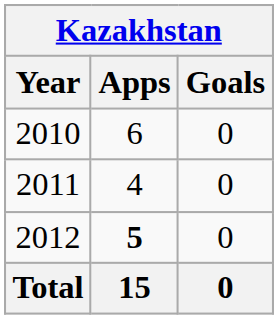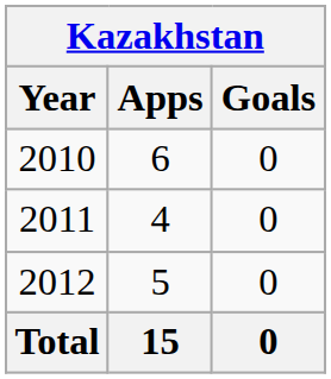2012 | Apps: bold -> normal
